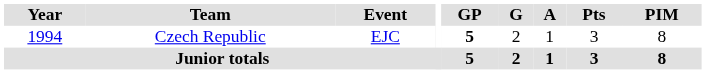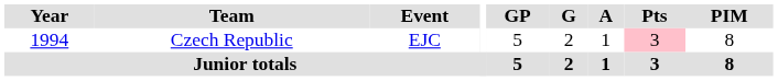Czech Republic | GP: bold -> normal
Czech Republic | Pts: no background -> pink background
